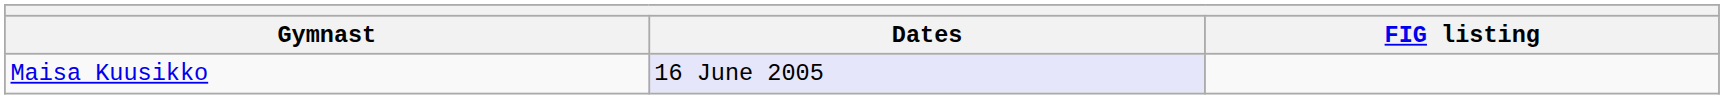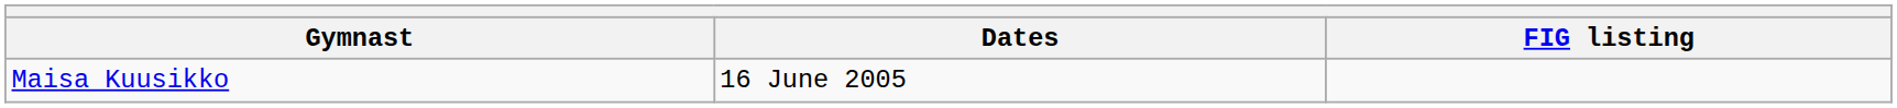Maisa Kuusikko | Dates: lavender background -> no background
